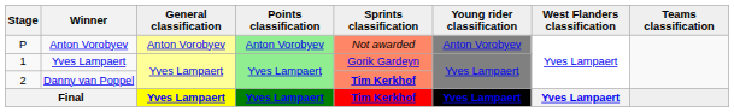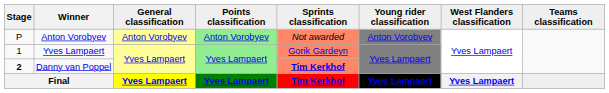Danny van Poppel | Stage: normal -> bold
